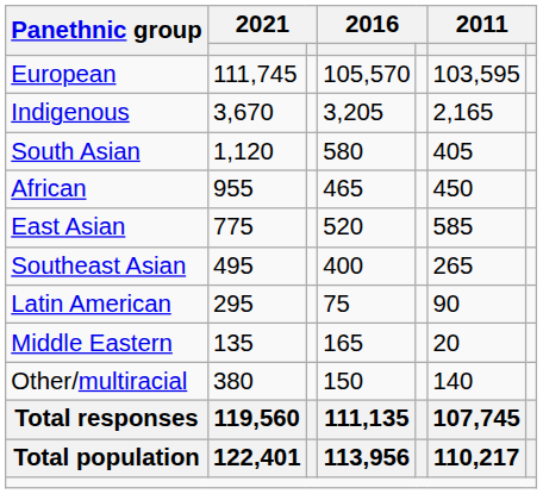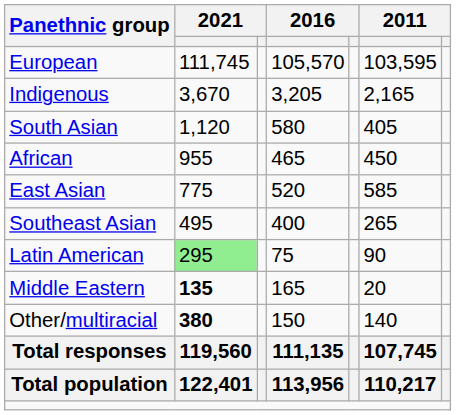Latin American | column 2: no background -> lightgreen background
Middle Eastern | column 2: normal -> bold
Other/multiracial | column 2: normal -> bold
